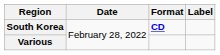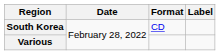South Korea | Format: bold -> normal
